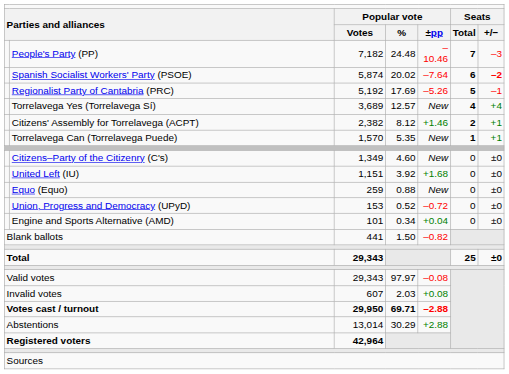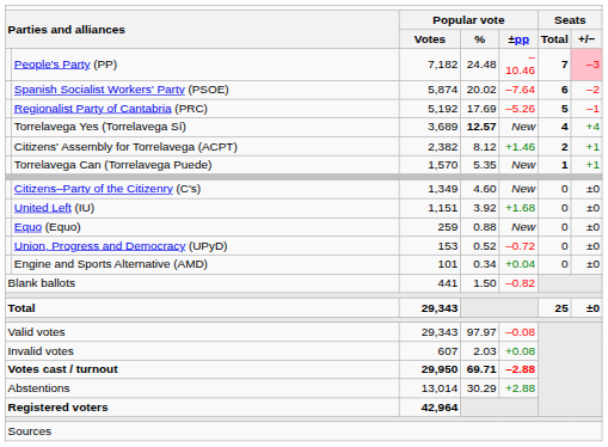People's Party (PP) | column 7: no background -> pink background
Spanish Socialist Workers' Party (PSOE) | column 7: bold -> normal
Torrelavega Yes (Torrelavega Sí) | column 4: normal -> bold
